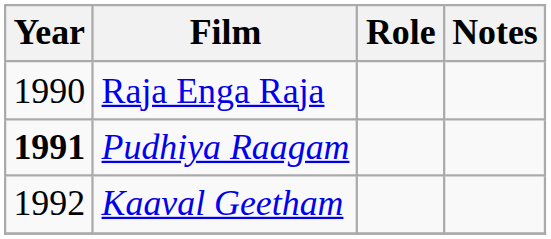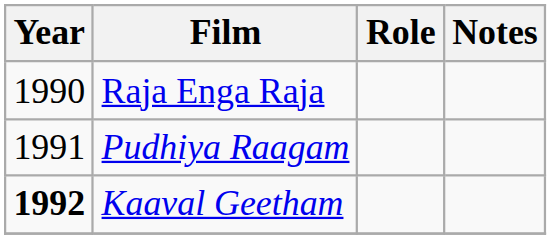Pudhiya Raagam | Year: bold -> normal
Kaaval Geetham | Year: normal -> bold
